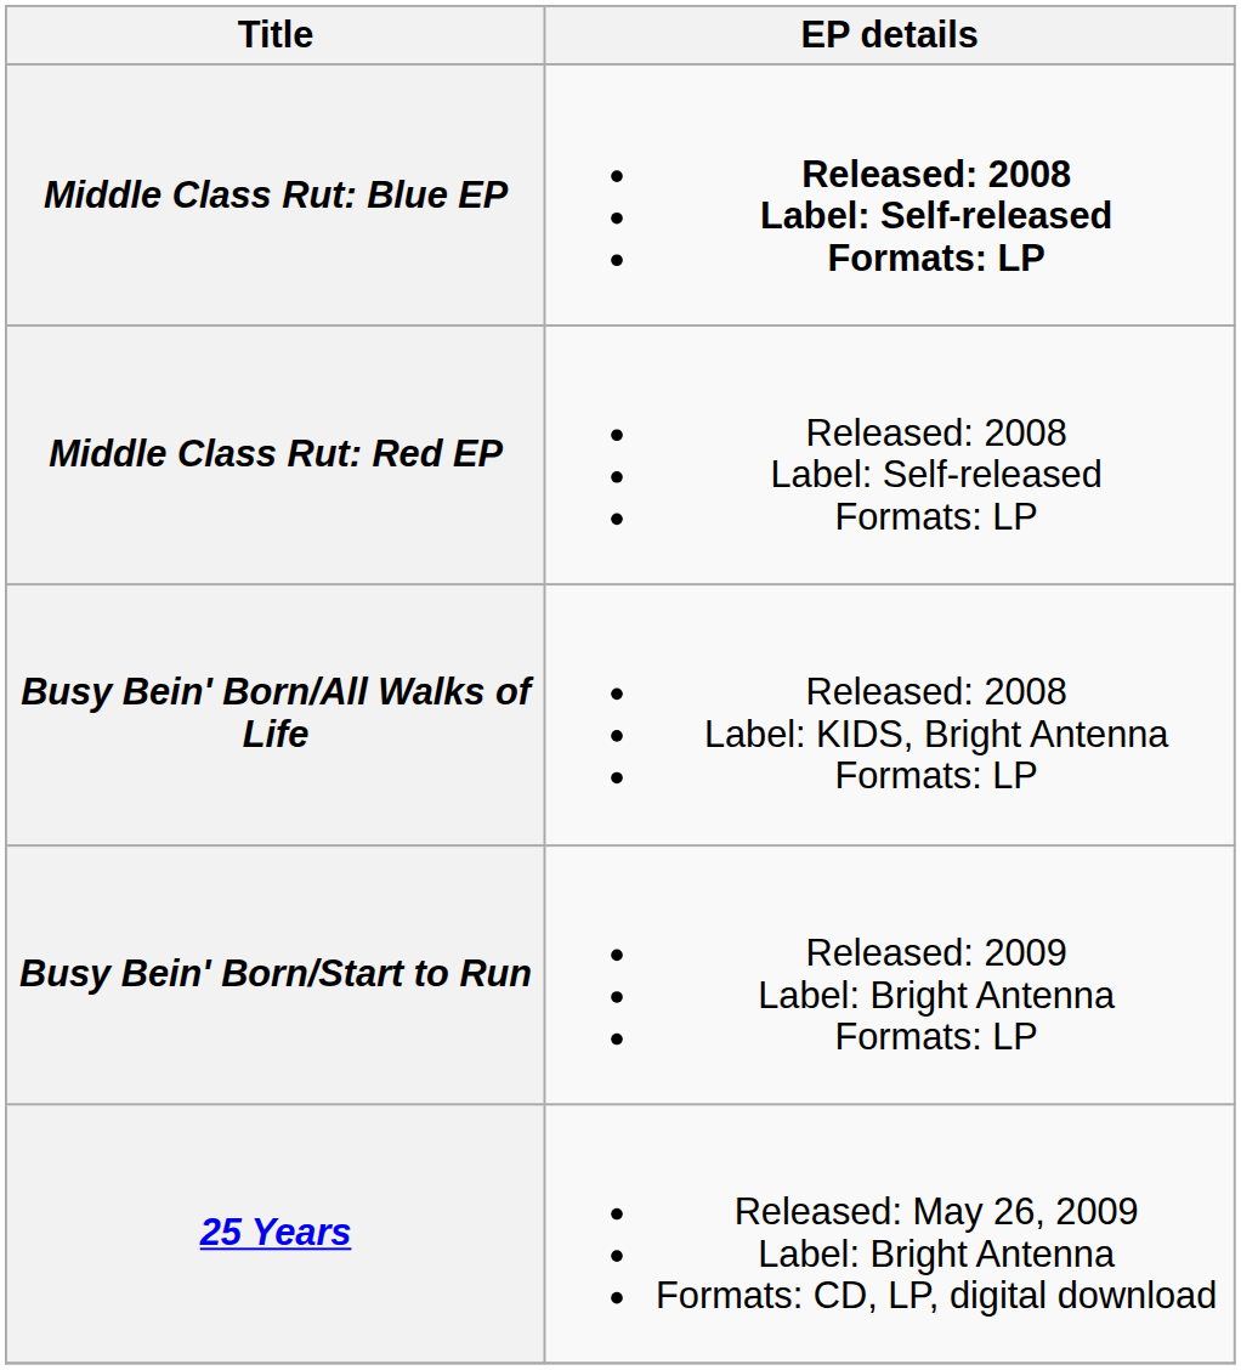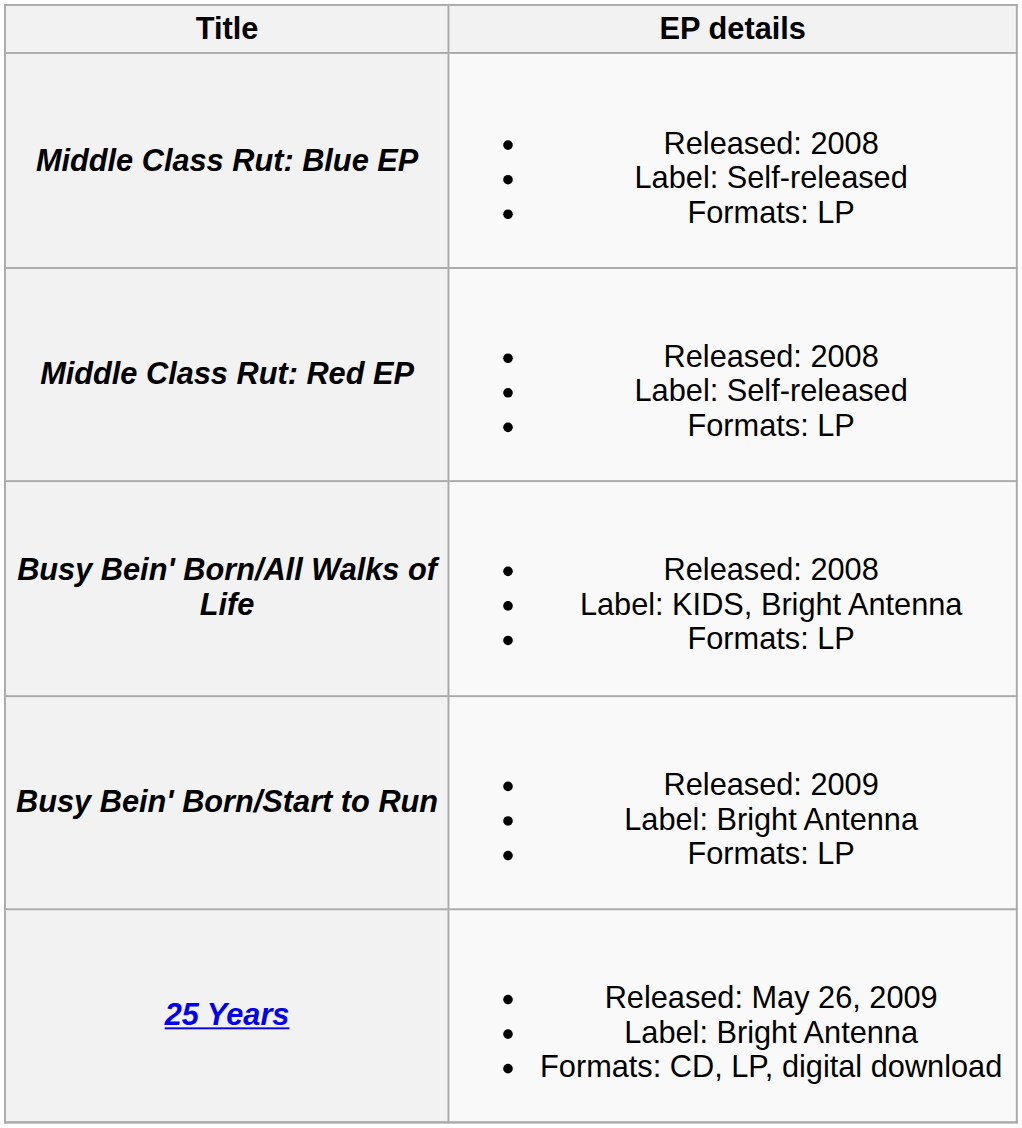Middle Class Rut: Blue EP | EP details: bold -> normal
